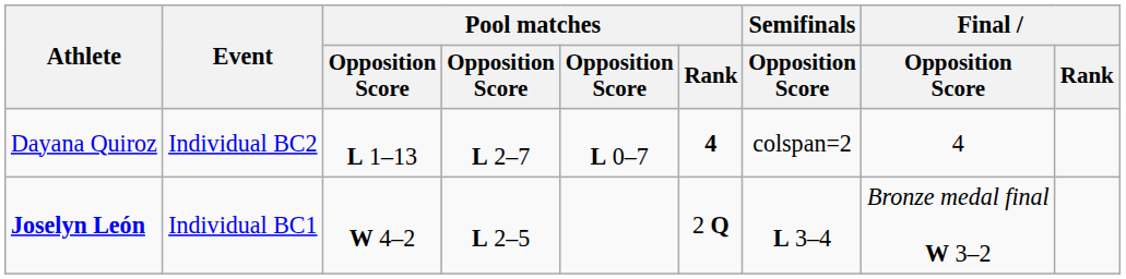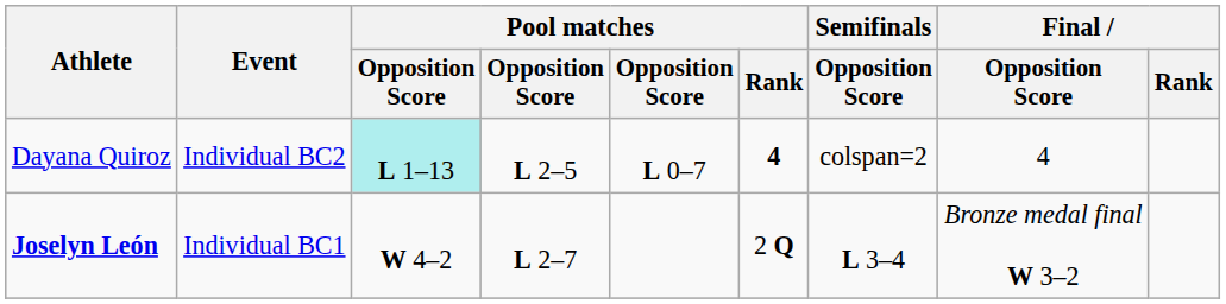Dayana Quiroz | column 3: no background -> paleturquoise background
Dayana Quiroz | column 4: L 2–7 -> L 2–5
Joselyn León | column 4: L 2–5 -> L 2–7
